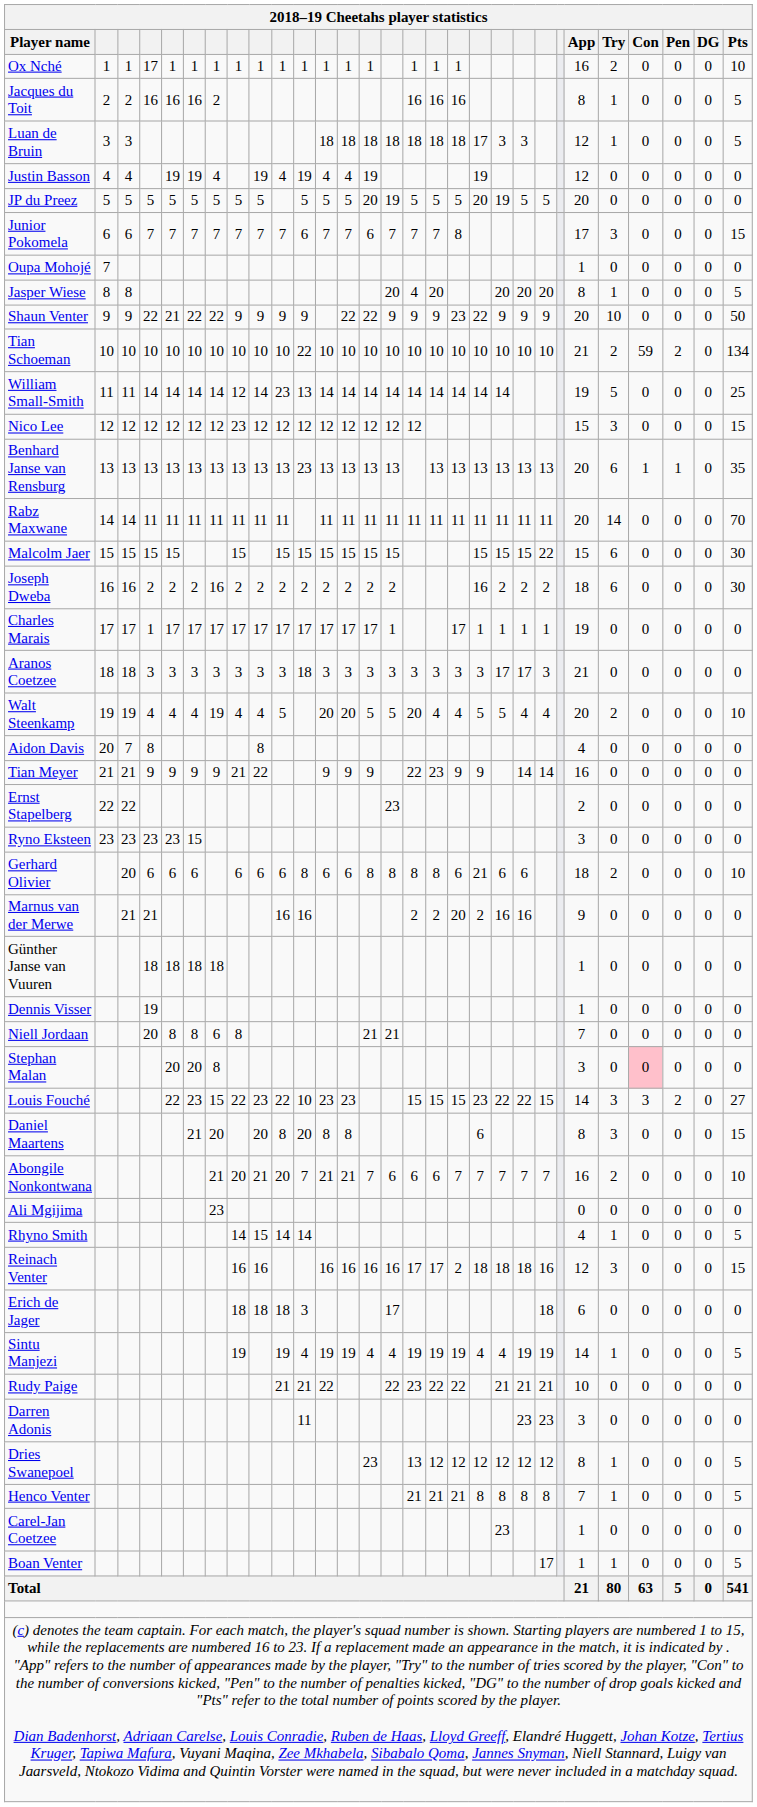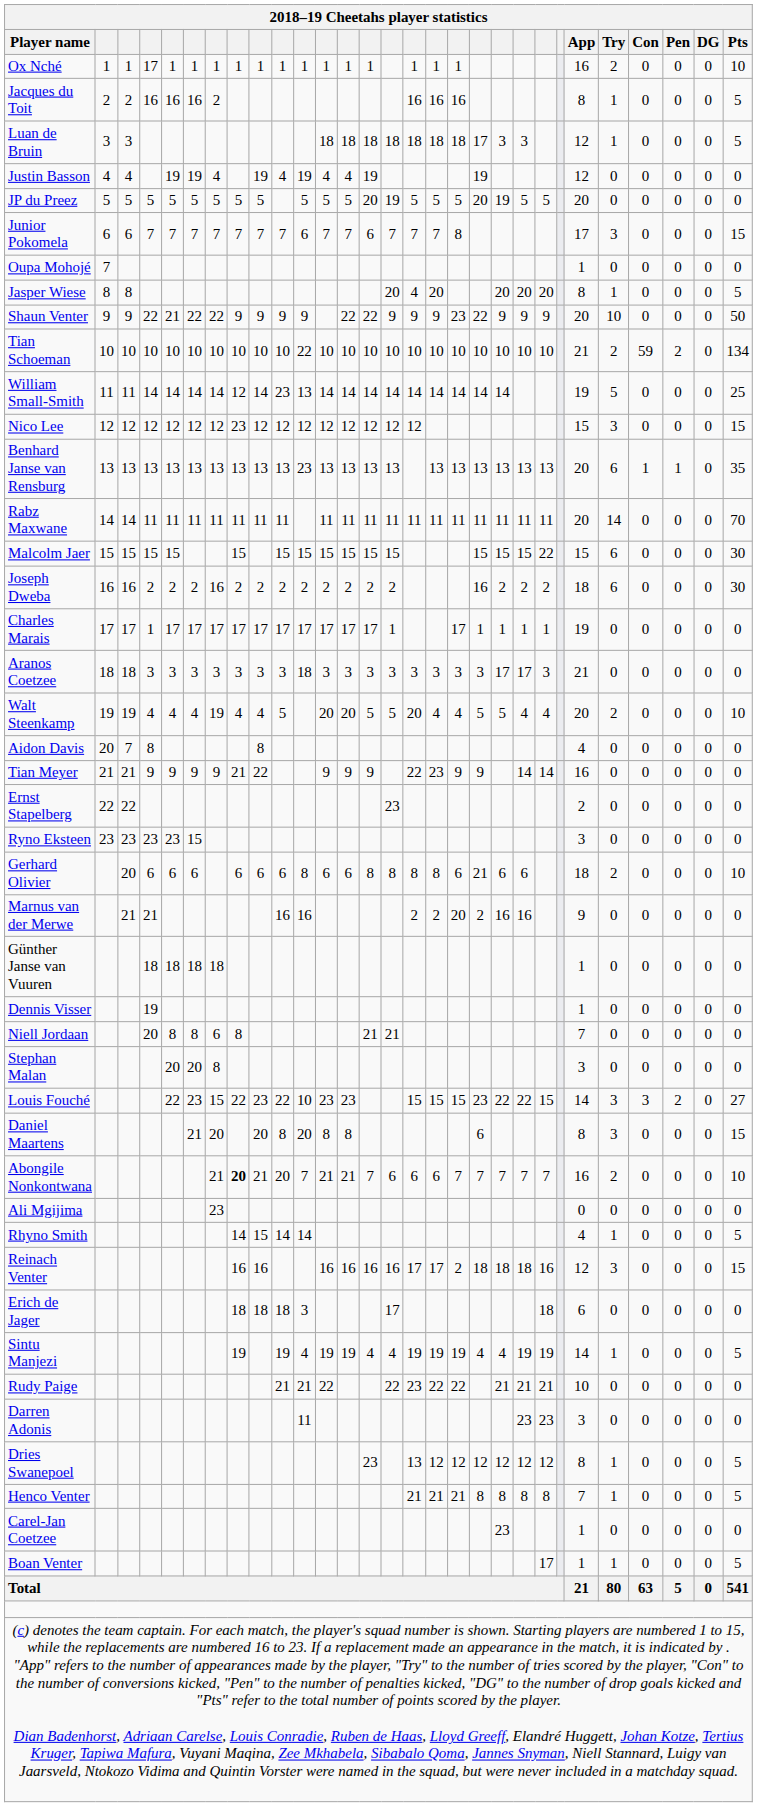Stephan Malan | Con: pink background -> no background
Abongile Nonkontwana | column 8: normal -> bold
